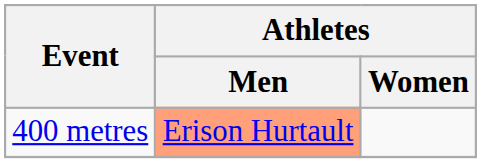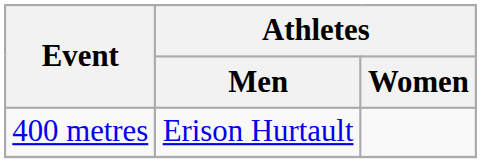400 metres | Athletes / Men: lightsalmon background -> no background
